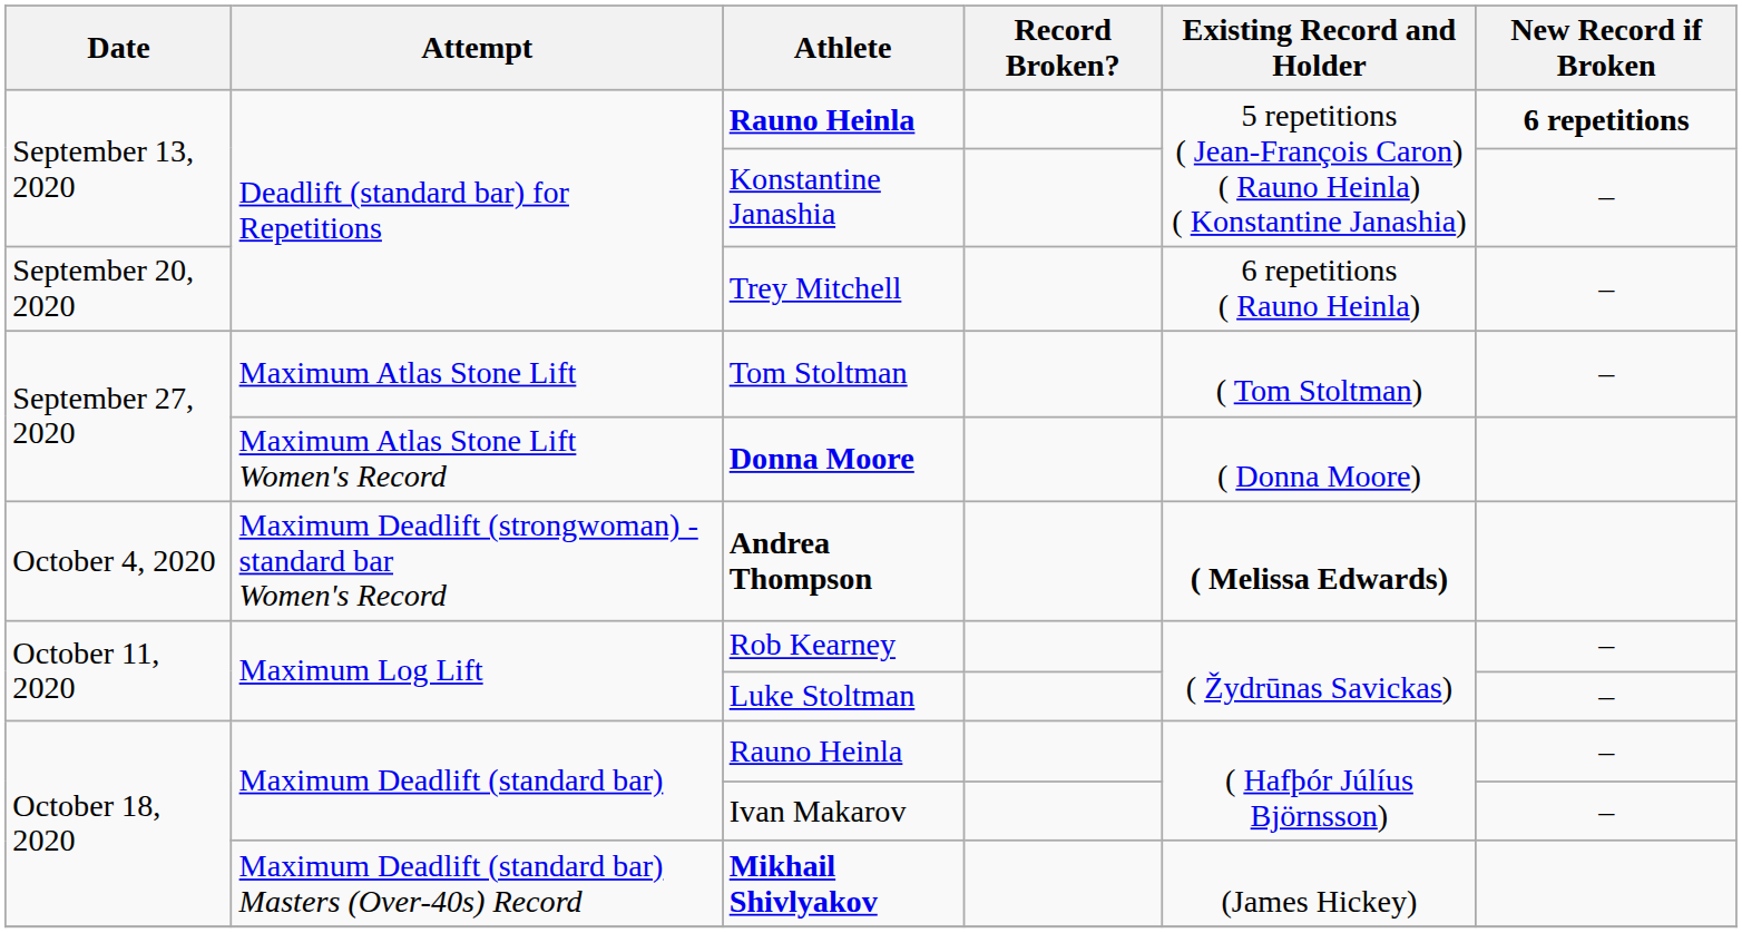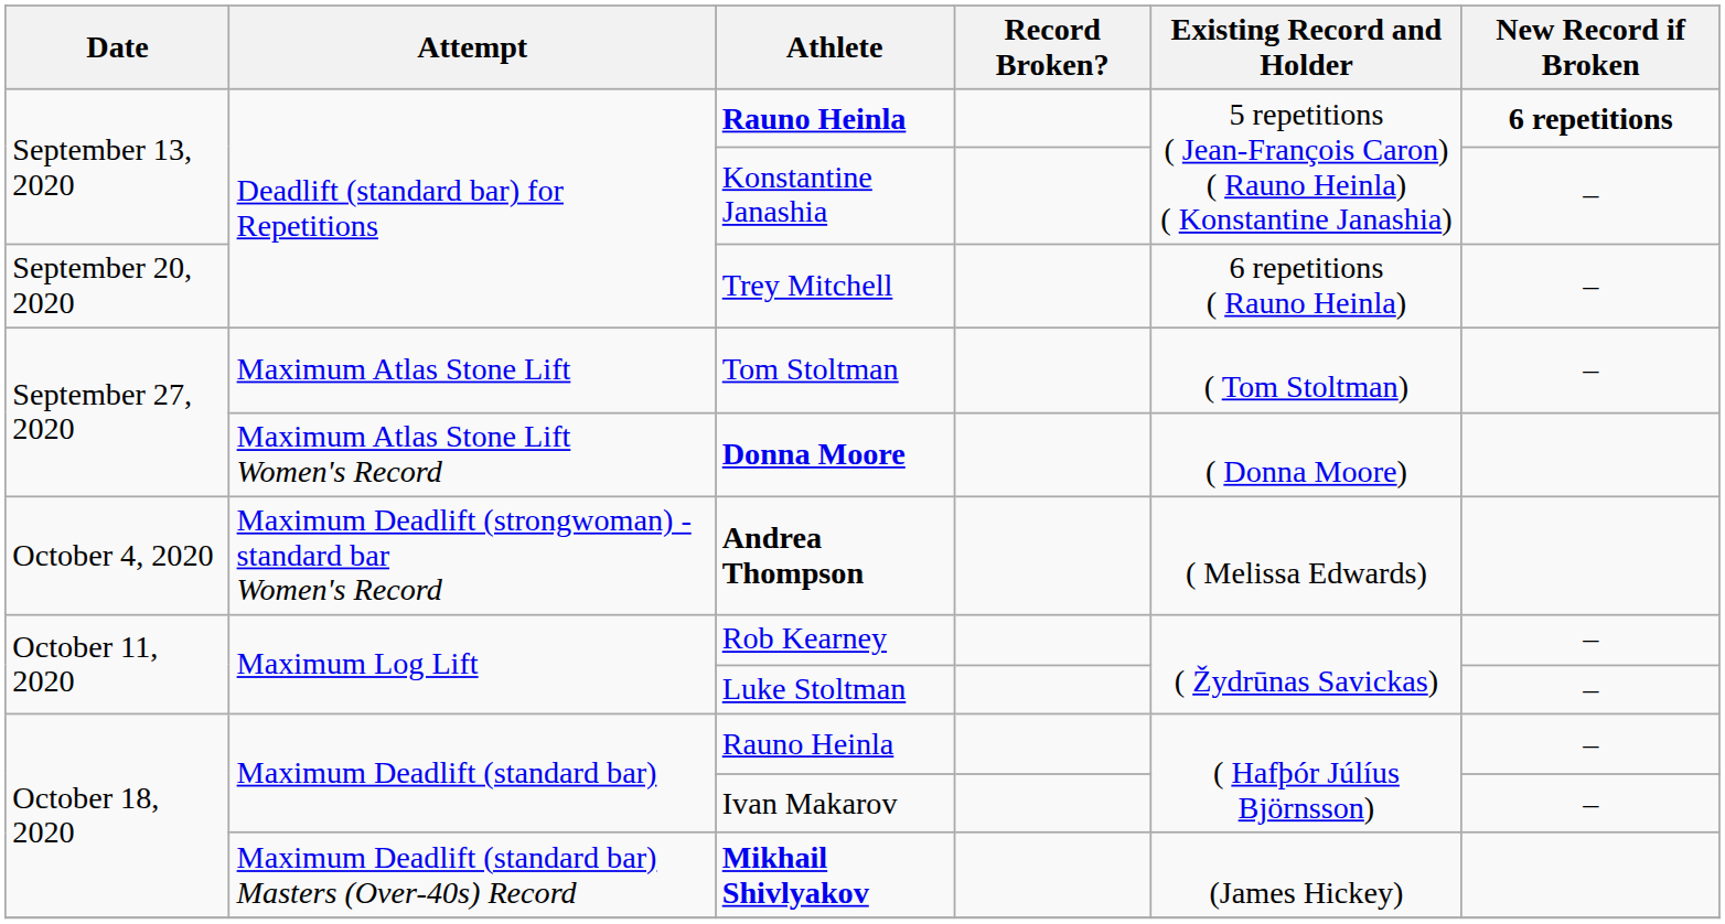Andrea Thompson | Existing Record and Holder: bold -> normal
